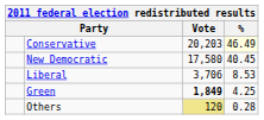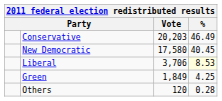Conservative | %: lightyellow background -> no background
Liberal | %: no background -> lightyellow background
Green | Vote: bold -> normal
Others | Vote: khaki background -> no background
